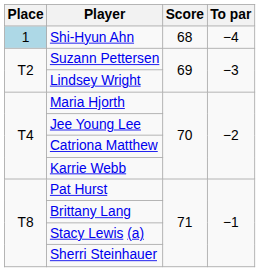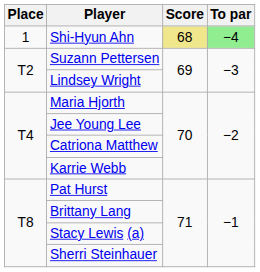Shi-Hyun Ahn | Place: lightblue background -> no background
Shi-Hyun Ahn | Score: no background -> khaki background
Shi-Hyun Ahn | To par: no background -> lightgreen background
